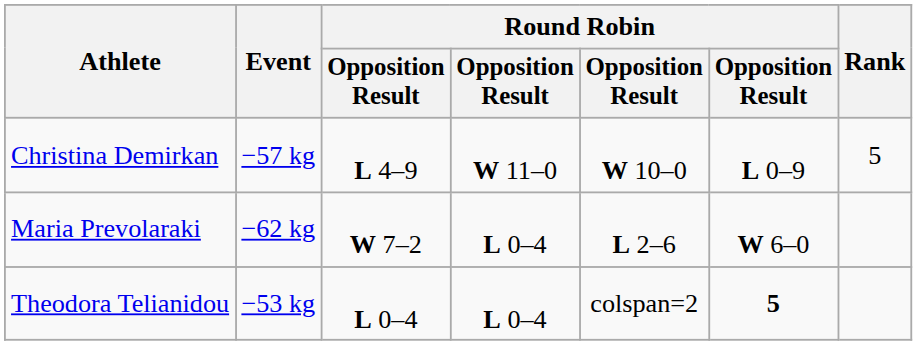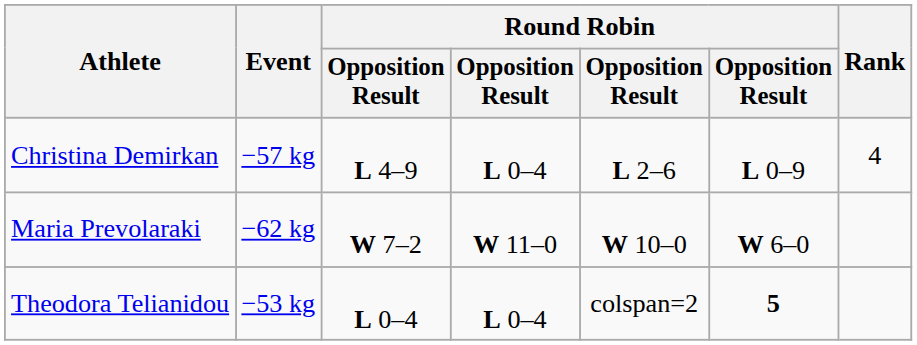Christina Demirkan | column 4: W 11–0 -> L 0–4
Christina Demirkan | column 5: W 10–0 -> L 2–6
Christina Demirkan | Rank: 5 -> 4
Maria Prevolaraki | column 4: L 0–4 -> W 11–0
Maria Prevolaraki | column 5: L 2–6 -> W 10–0
